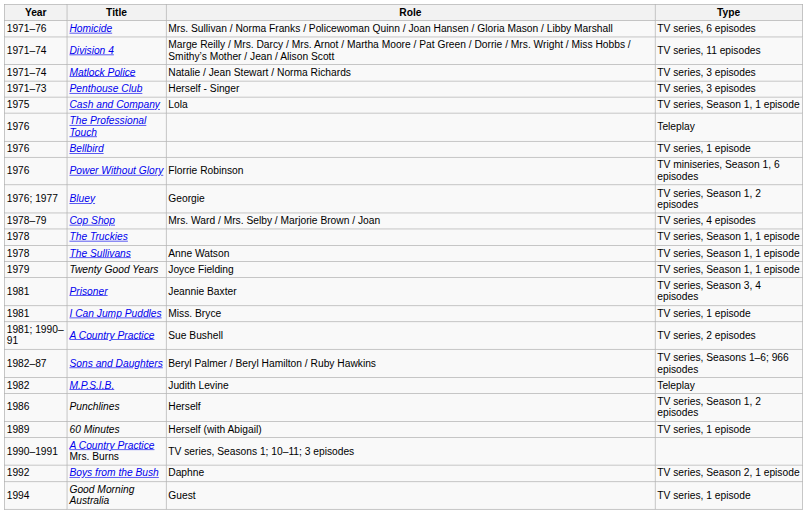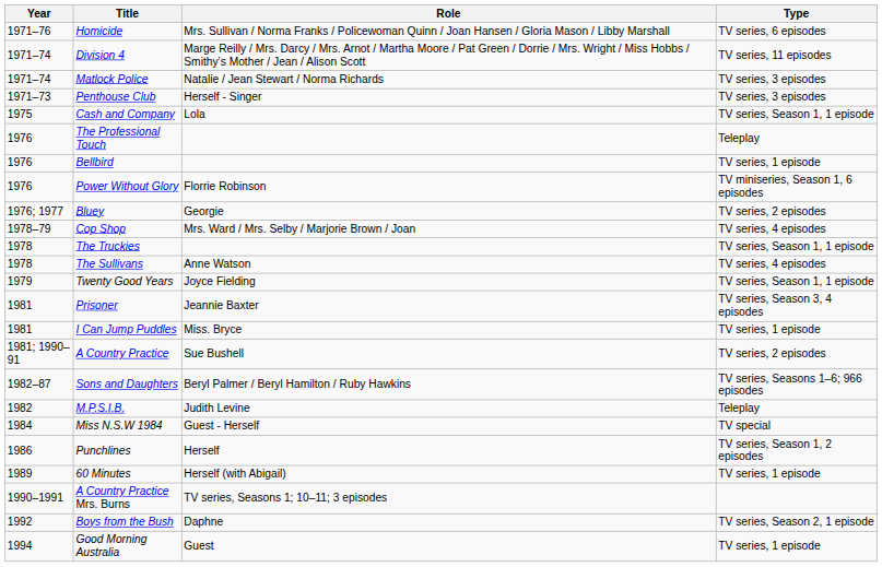Bluey | Type: TV series, Season 1, 2 episodes -> TV series, 2 episodes
The Sullivans | Type: TV series, Season 1, 1 episode -> TV series, 4 episodes
+ row: 1984 | Miss N.S.W 1984 | Guest - Herself | TV special
